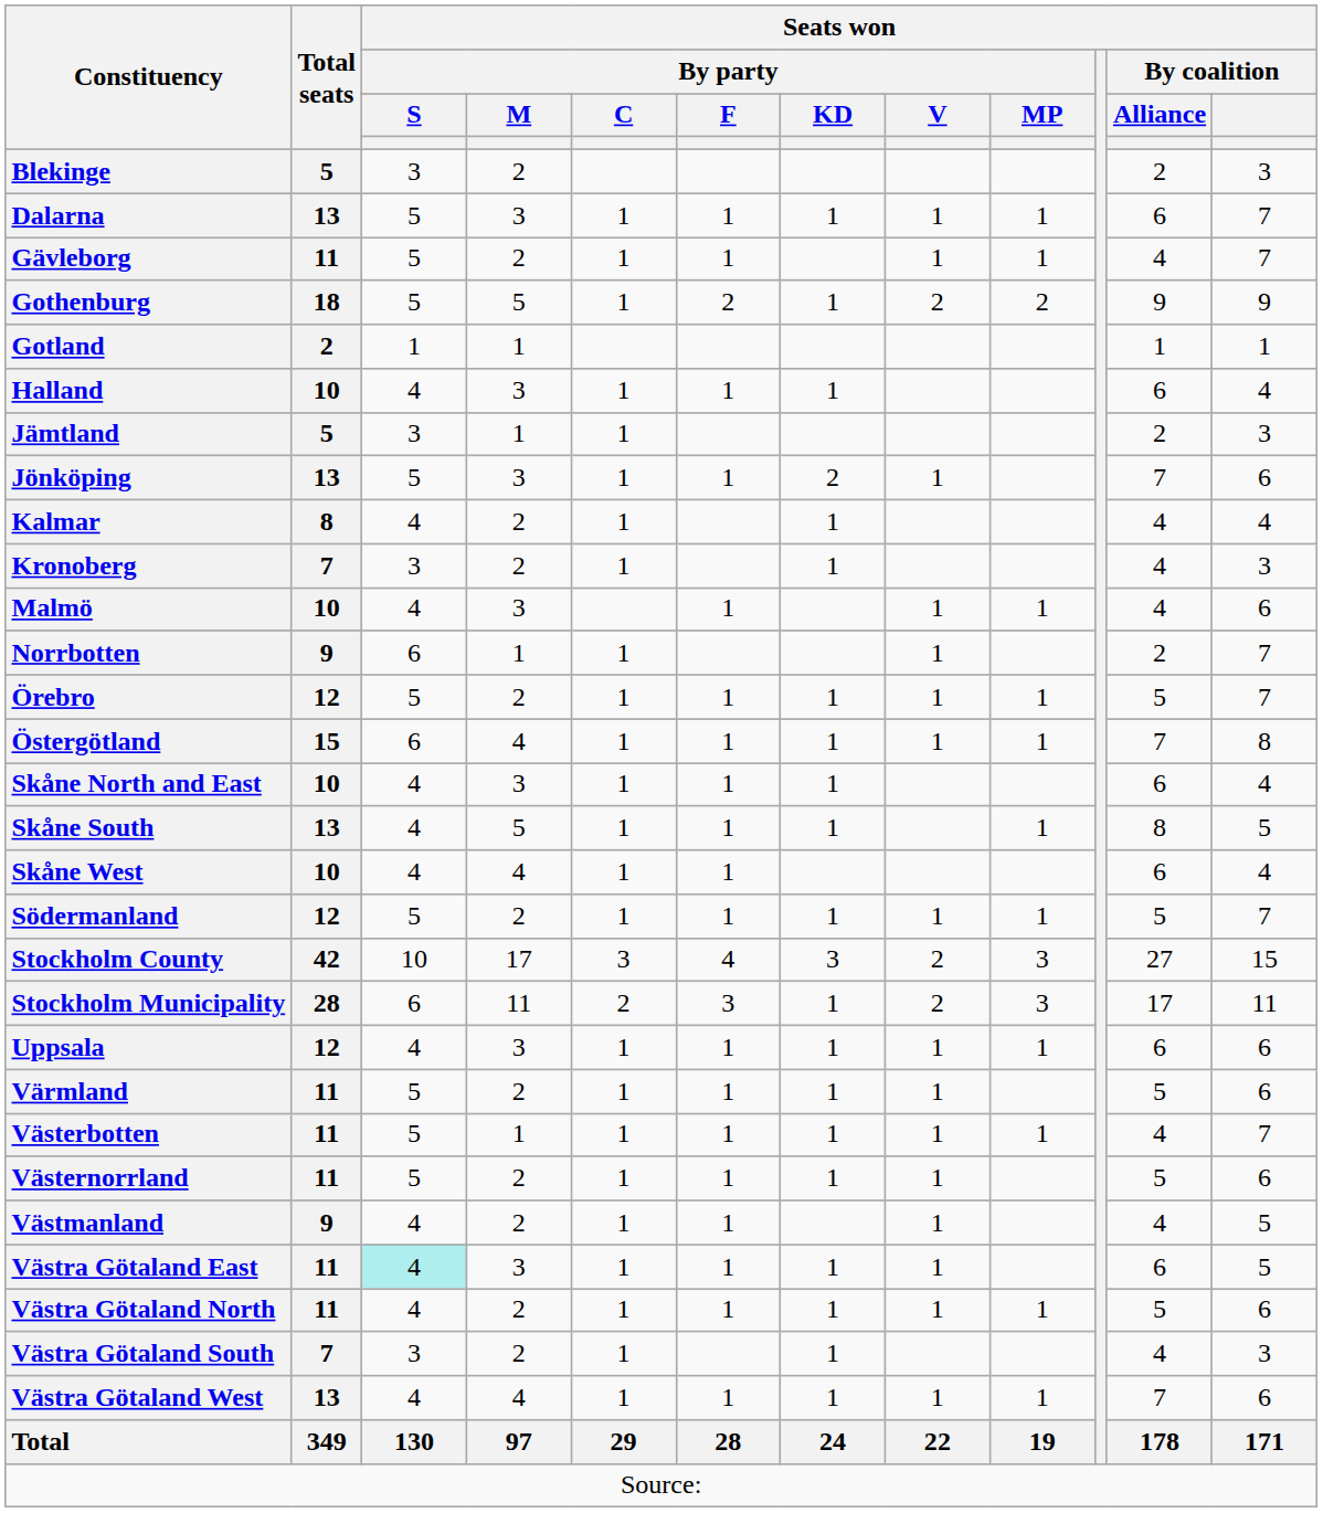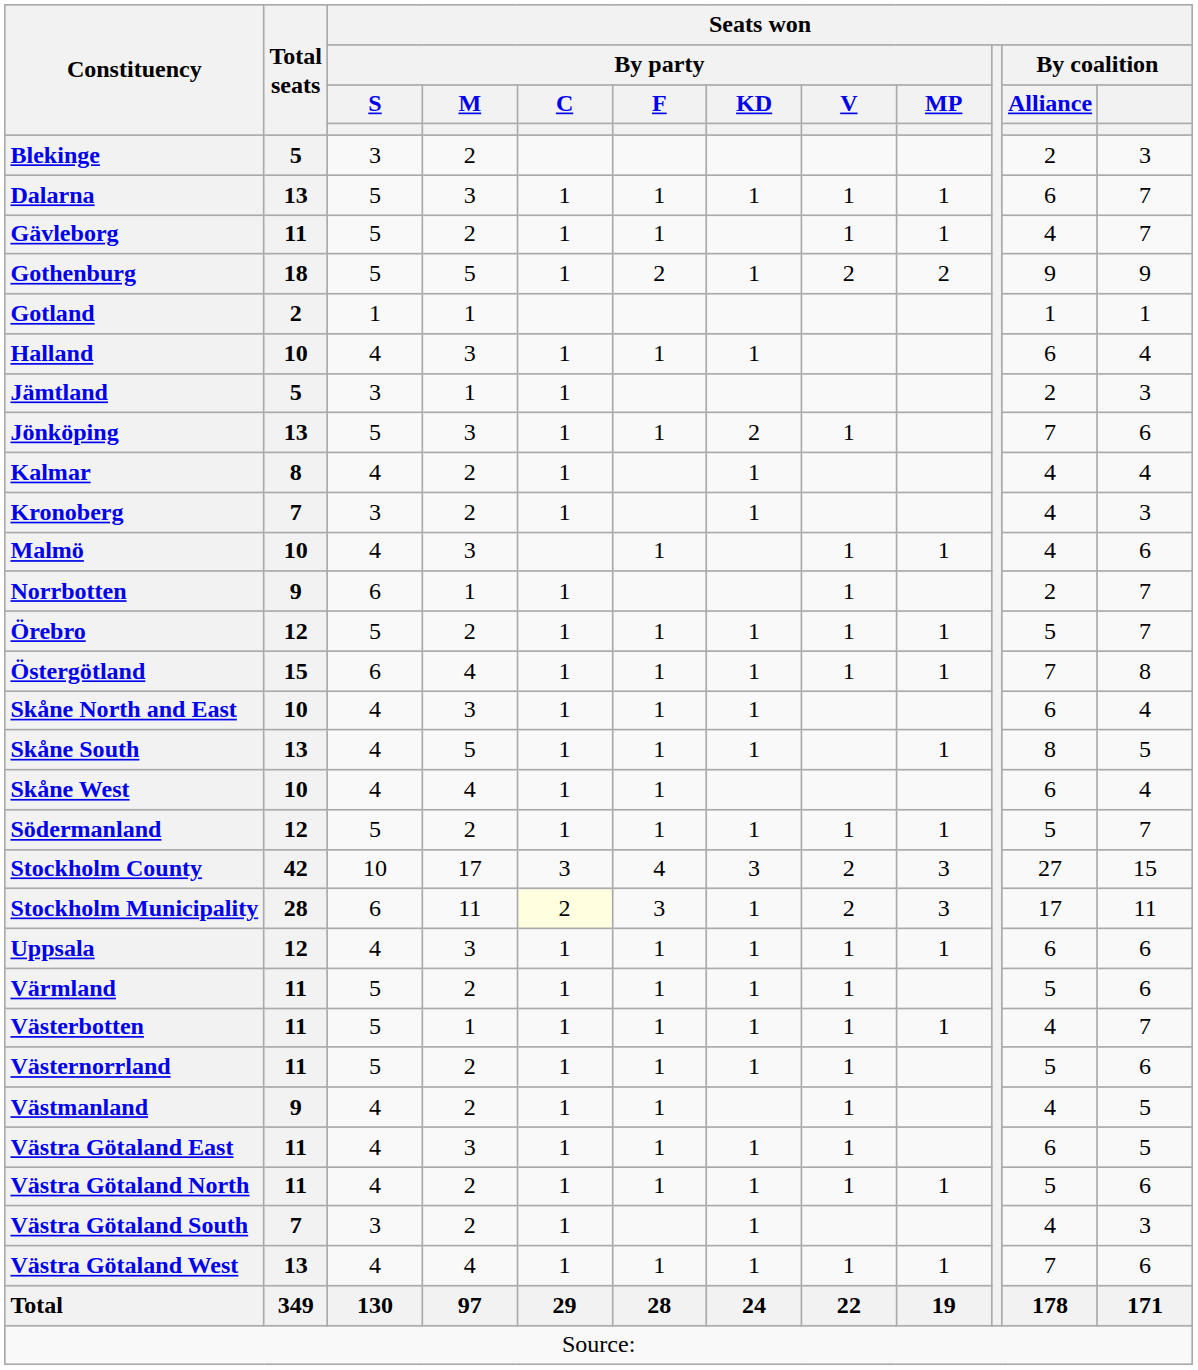Stockholm Municipality | Seats won / By party / C: no background -> lightyellow background
Västra Götaland East | Seats won / By party / S: paleturquoise background -> no background
